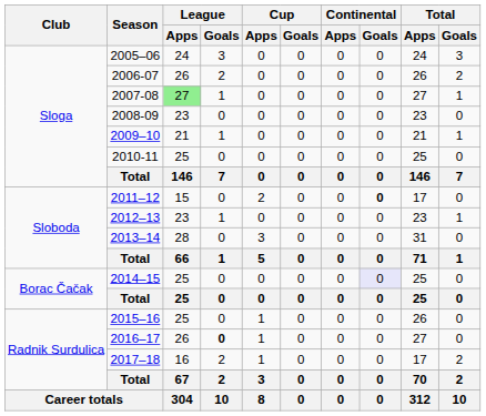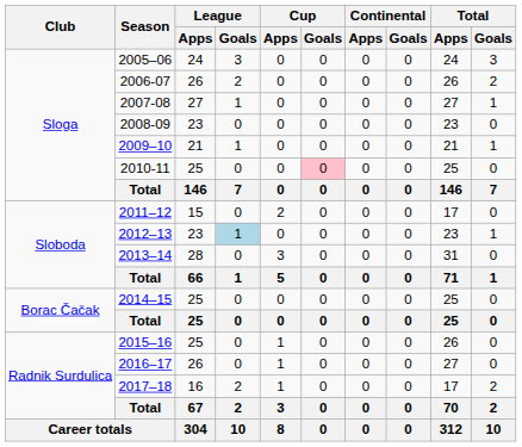2007-08 | League / Apps: lightgreen background -> no background
2010-11 | Cup / Goals: no background -> pink background
2011–12 | Continental / Goals: bold -> normal
2012–13 | League / Goals: no background -> lightblue background
2014–15 | Continental / Goals: lavender background -> no background
2016–17 | League / Goals: bold -> normal
